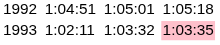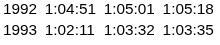1993 | column 4: pink background -> no background
